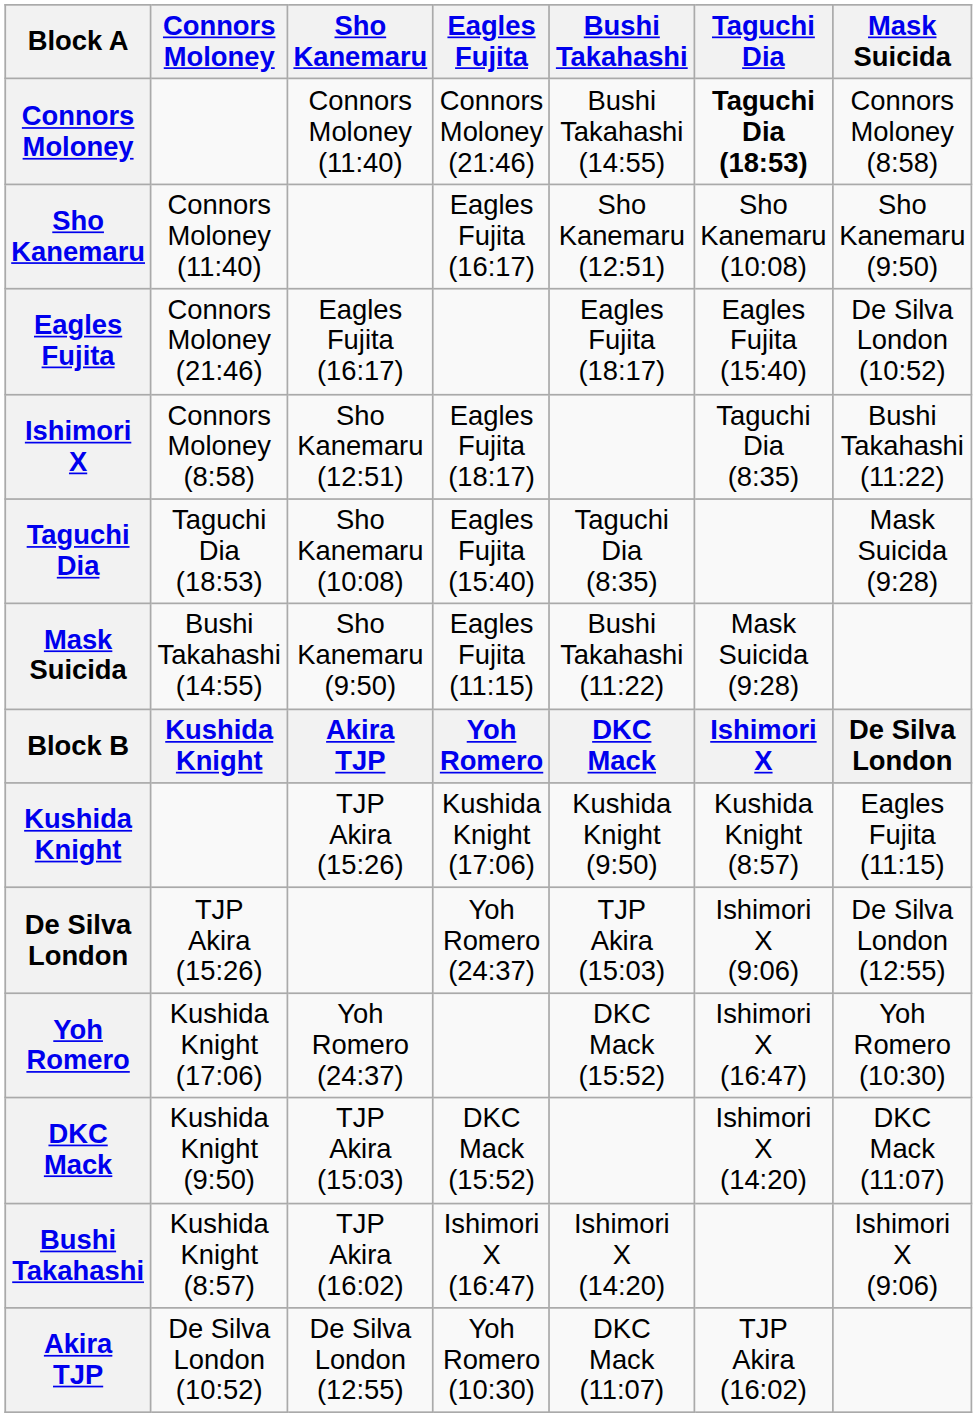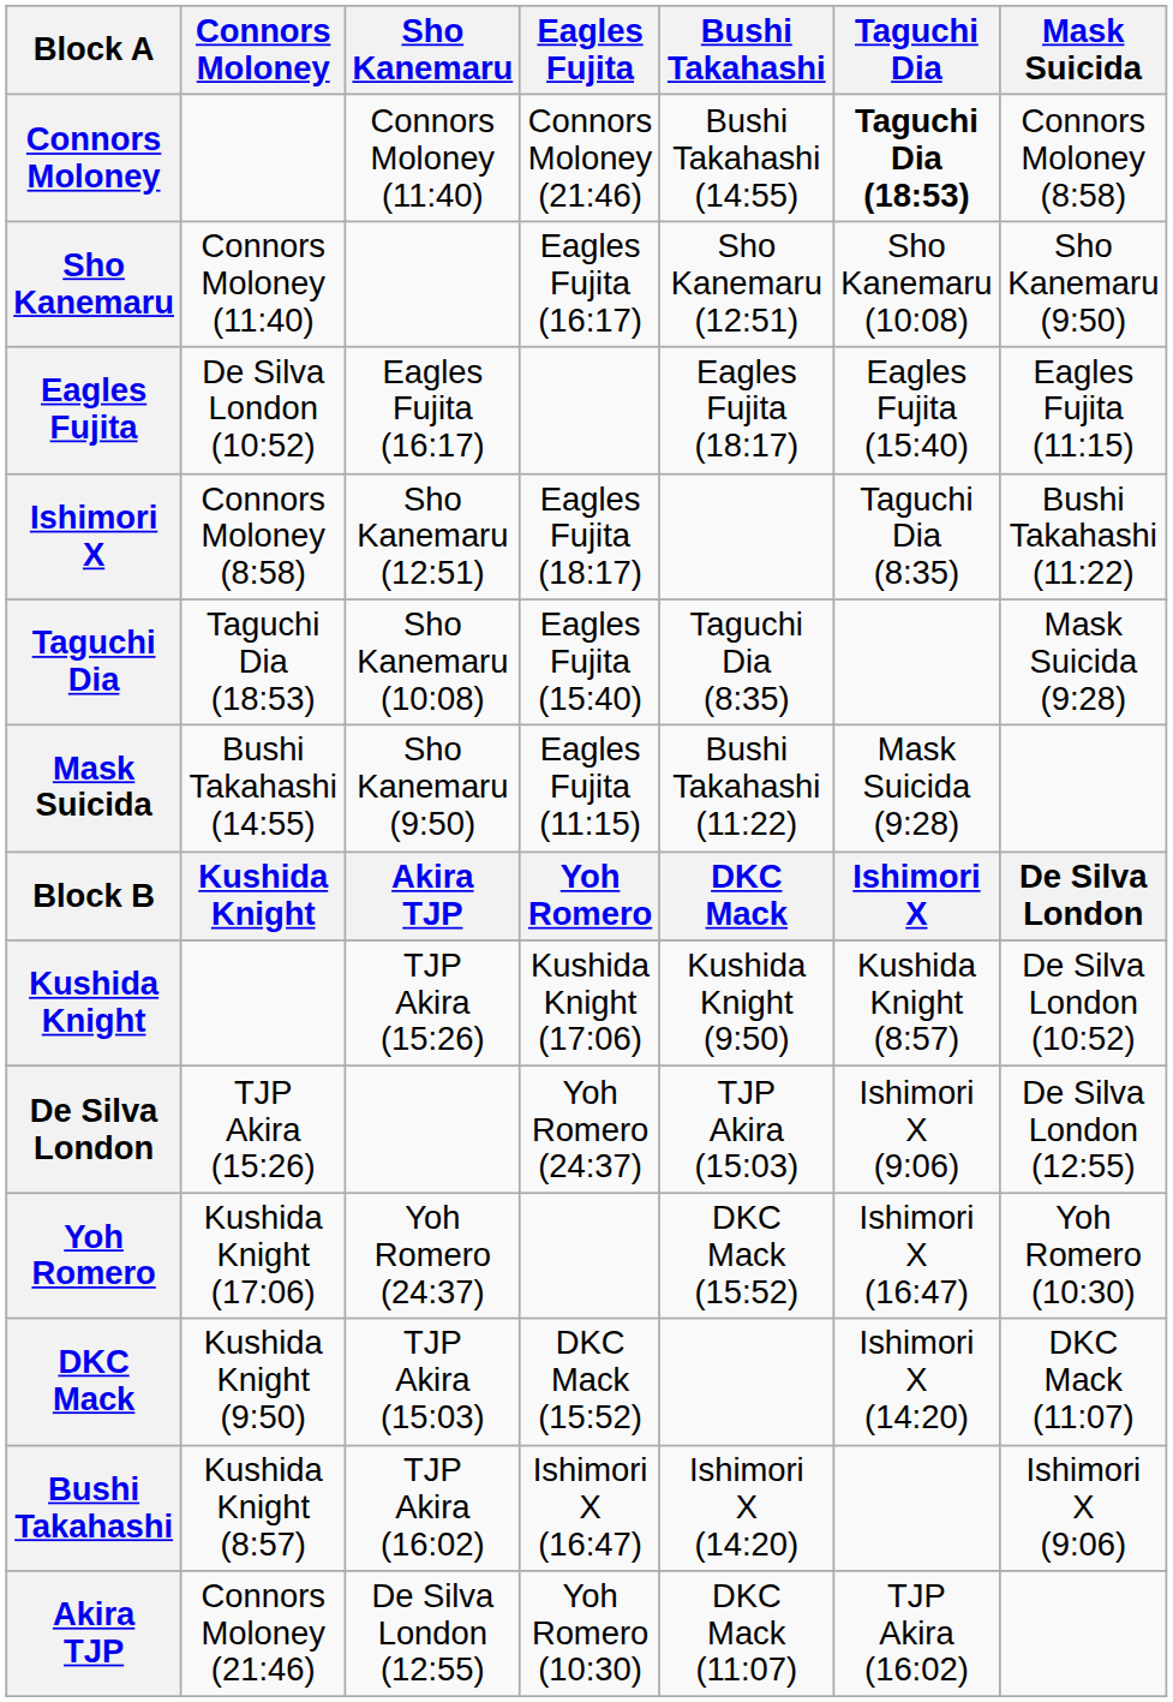row 4 | Connors Moloney: Connors Moloney (21:46) -> De Silva London (10:52)
row 4 | Mask Suicida: De Silva London (10:52) -> Eagles Fujita (11:15)
row 9 | Mask Suicida: Eagles Fujita (11:15) -> De Silva London (10:52)
row 14 | Connors Moloney: De Silva London (10:52) -> Connors Moloney (21:46)
